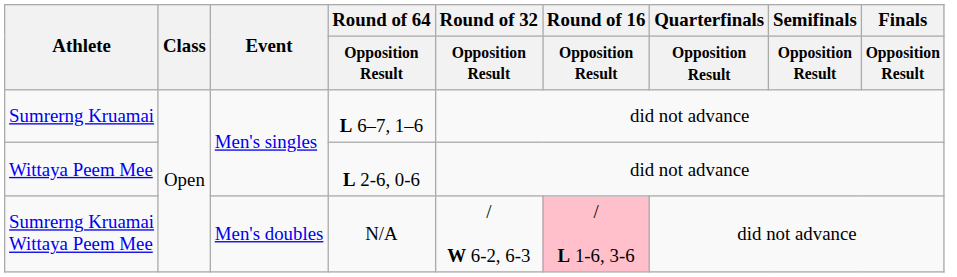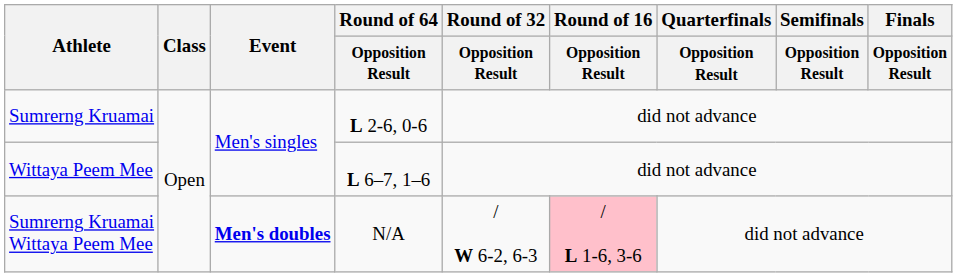Sumrerng Kruamai | Round of 64 / Opposition Result: L 6–7, 1–6 -> L 2-6, 0-6
Wittaya Peem Mee | Round of 64 / Opposition Result: L 2-6, 0-6 -> L 6–7, 1–6
Sumrerng Kruamai Wittaya Peem Mee | Event: normal -> bold
